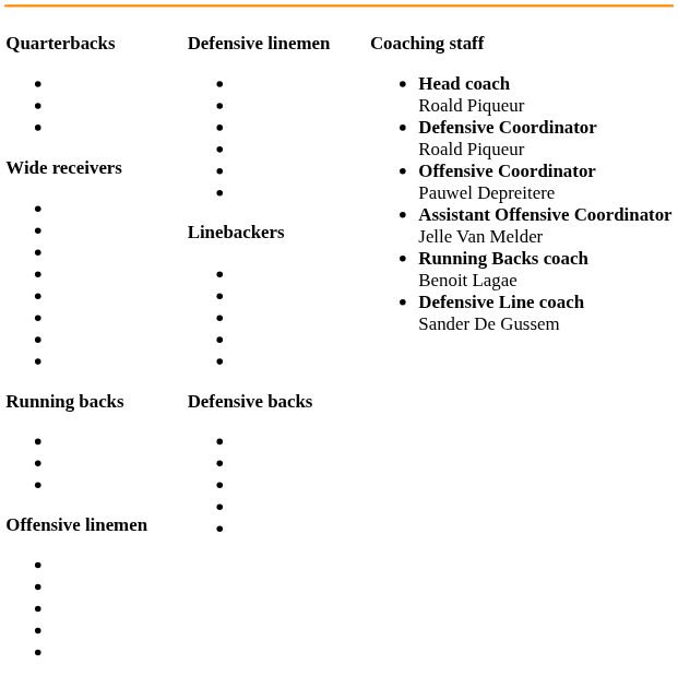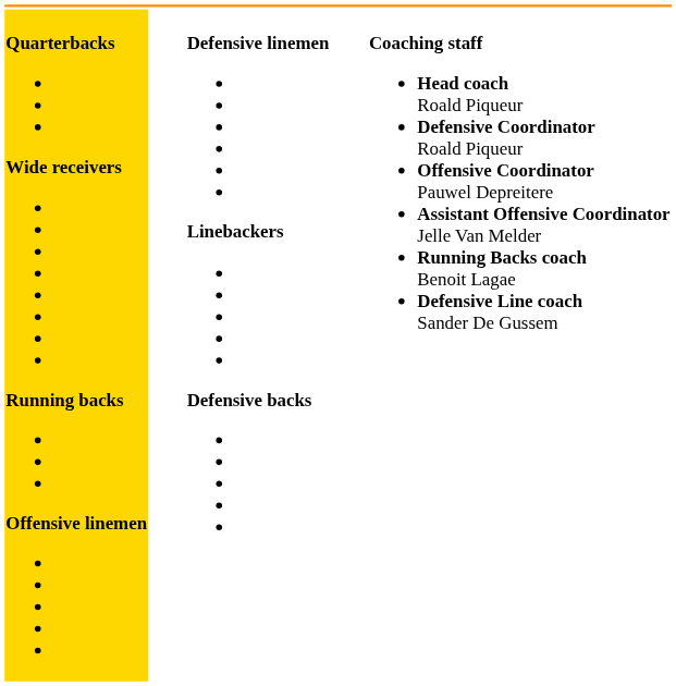Quarterbacks Wide receivers Running backs Offensive linemen | column 1: no background -> gold background
